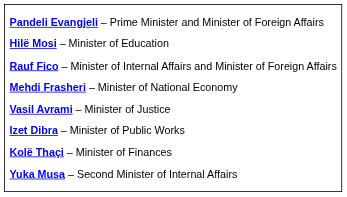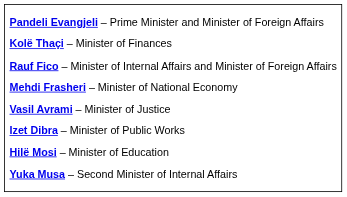row 2 | column 1: Hilë Mosi – Minister of Education -> Kolë Thaçi – Minister of Finances
row 7 | column 1: Kolë Thaçi – Minister of Finances -> Hilë Mosi – Minister of Education
